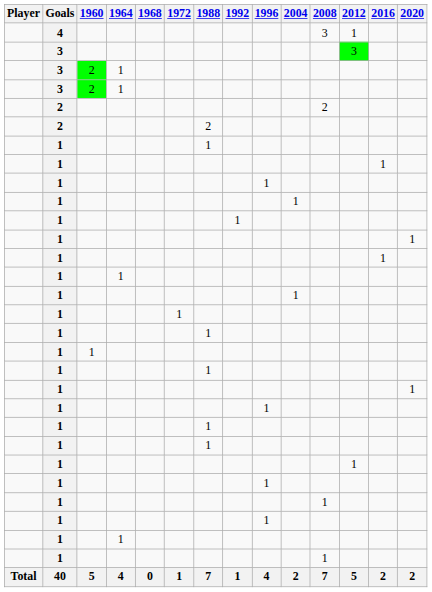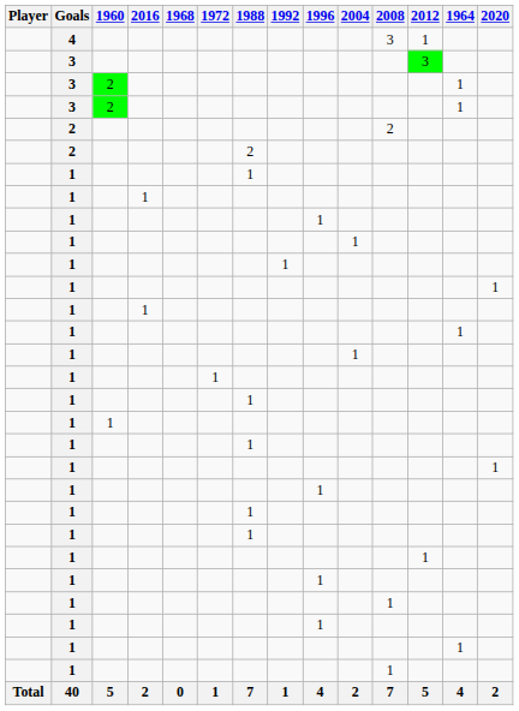columns swapped: 1964 <-> 2016
